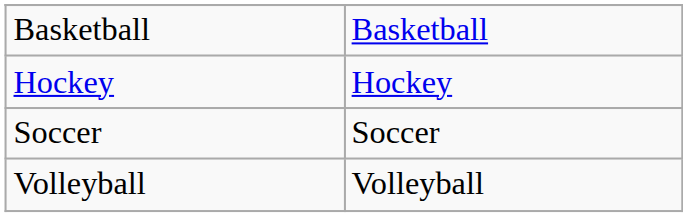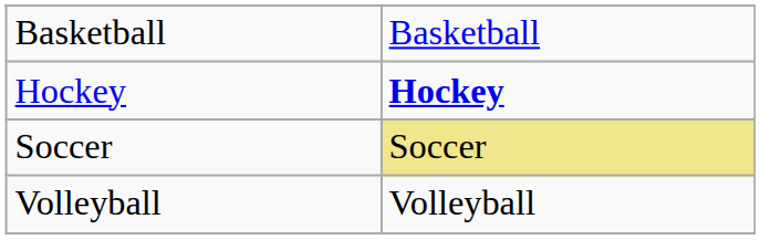row 2 | column 2: normal -> bold
row 3 | column 2: no background -> khaki background
